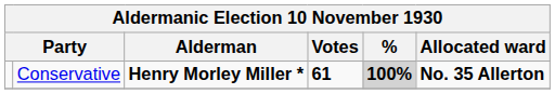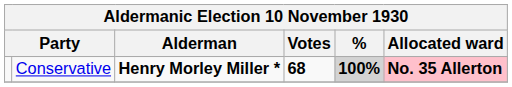Conservative | Votes: 61 -> 68
Conservative | Allocated ward: no background -> pink background
